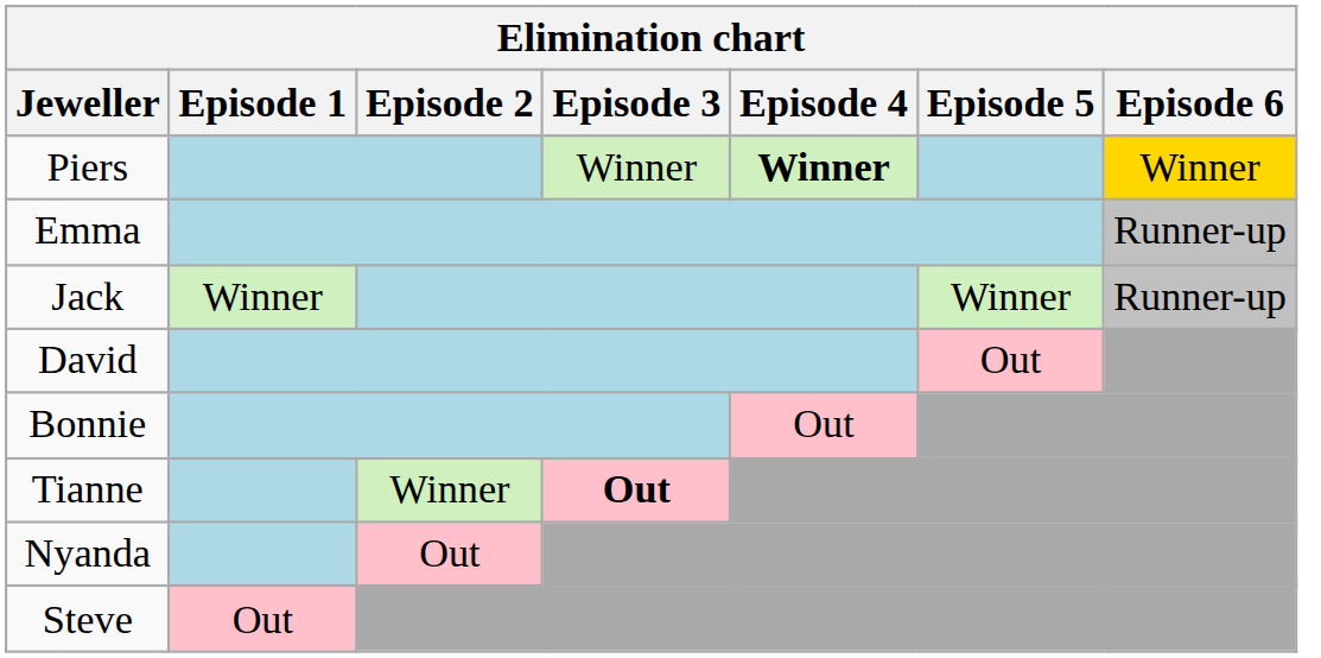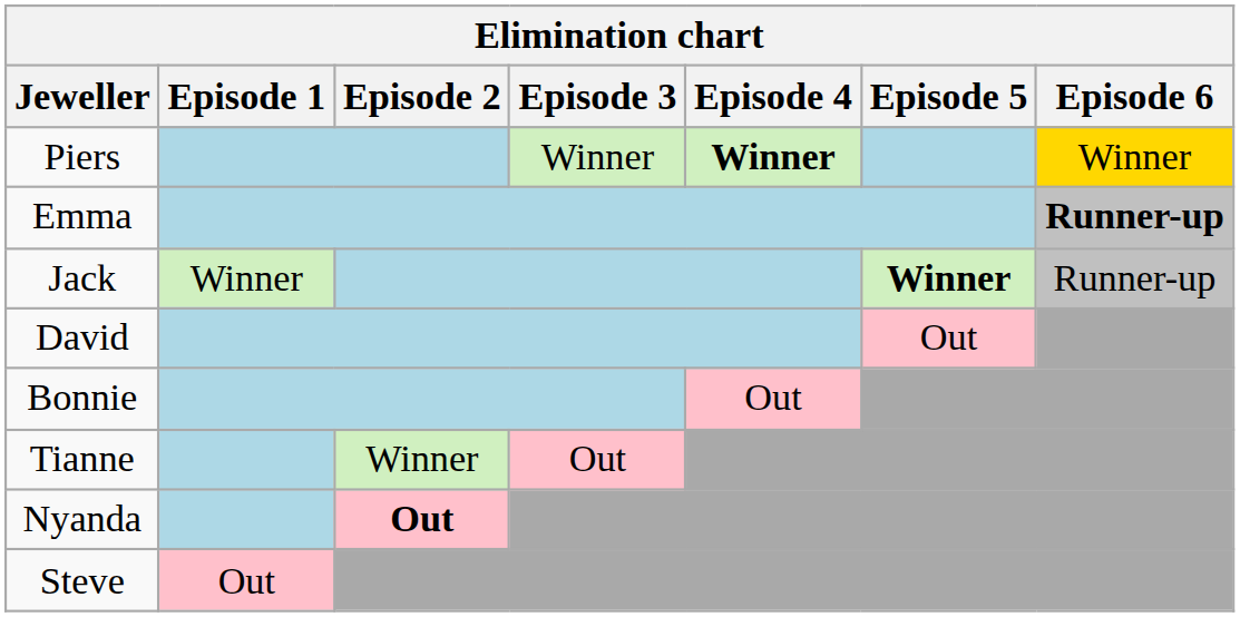Emma | Episode 6: normal -> bold
Jack | Episode 5: normal -> bold
Tianne | Episode 3: bold -> normal
Nyanda | Episode 2: normal -> bold
